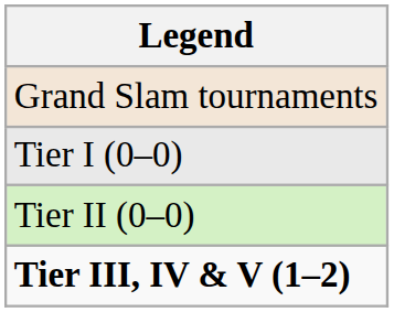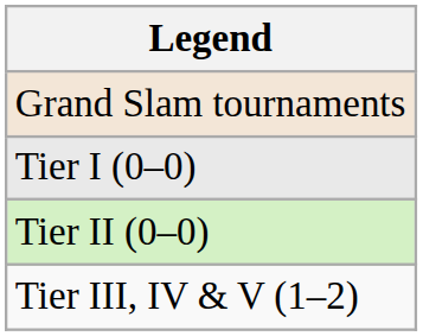row 5 | column 1: bold -> normal
